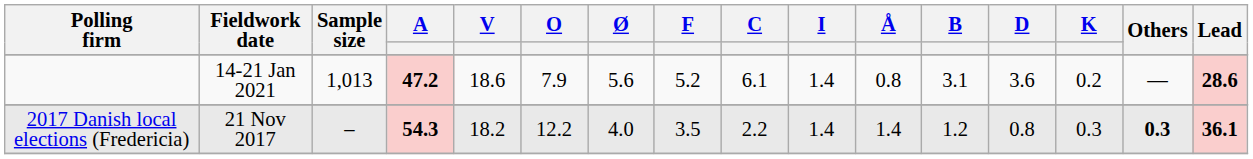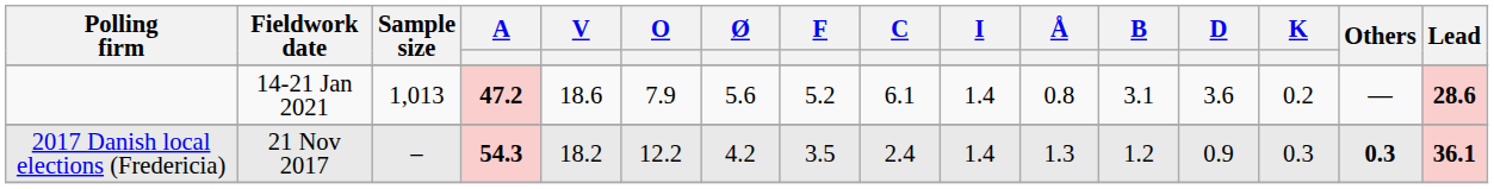2017 Danish local elections (Fredericia) | Ø: 4.0 -> 4.2
2017 Danish local elections (Fredericia) | C: 2.2 -> 2.4
2017 Danish local elections (Fredericia) | Å: 1.4 -> 1.3
2017 Danish local elections (Fredericia) | D: 0.8 -> 0.9
